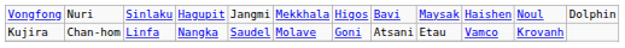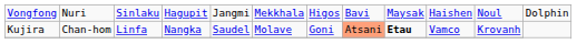Kujira | column 8: no background -> lightsalmon background
Kujira | column 9: normal -> bold
